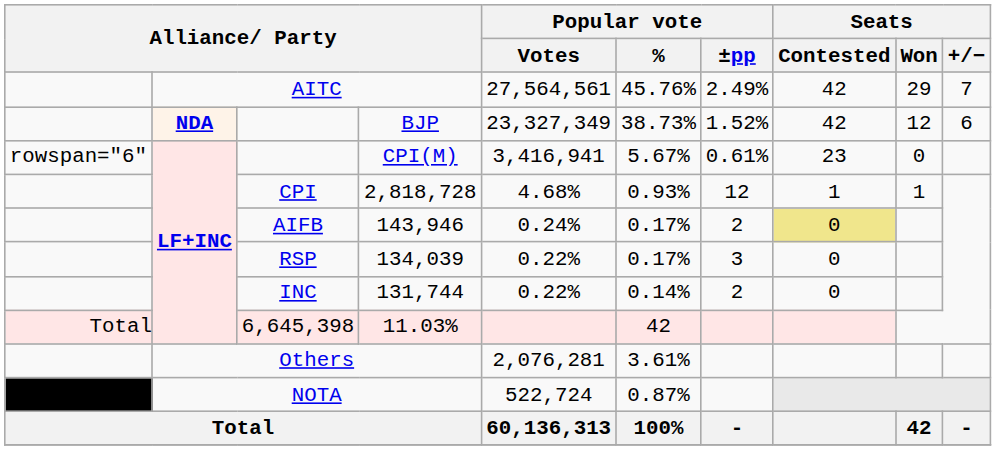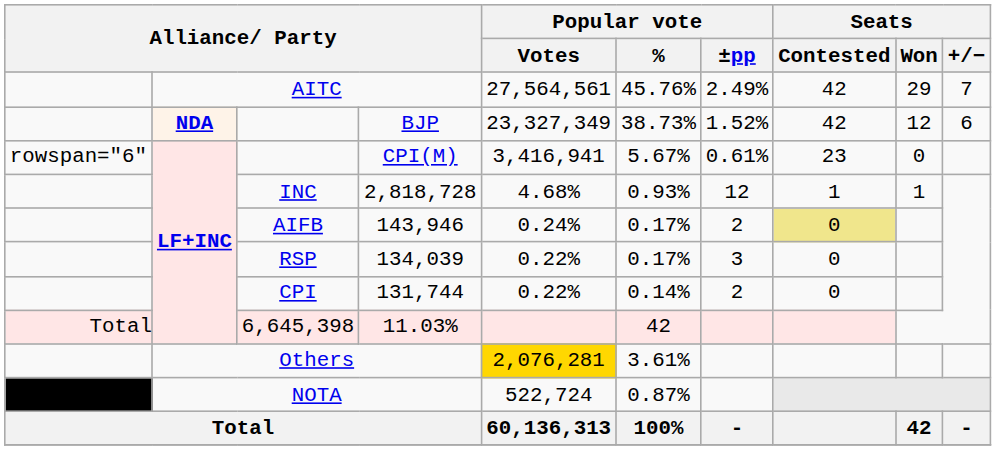2,818,728 | column 3: CPI -> INC
131,744 | column 3: INC -> CPI
Others | Popular vote / Votes: no background -> gold background
